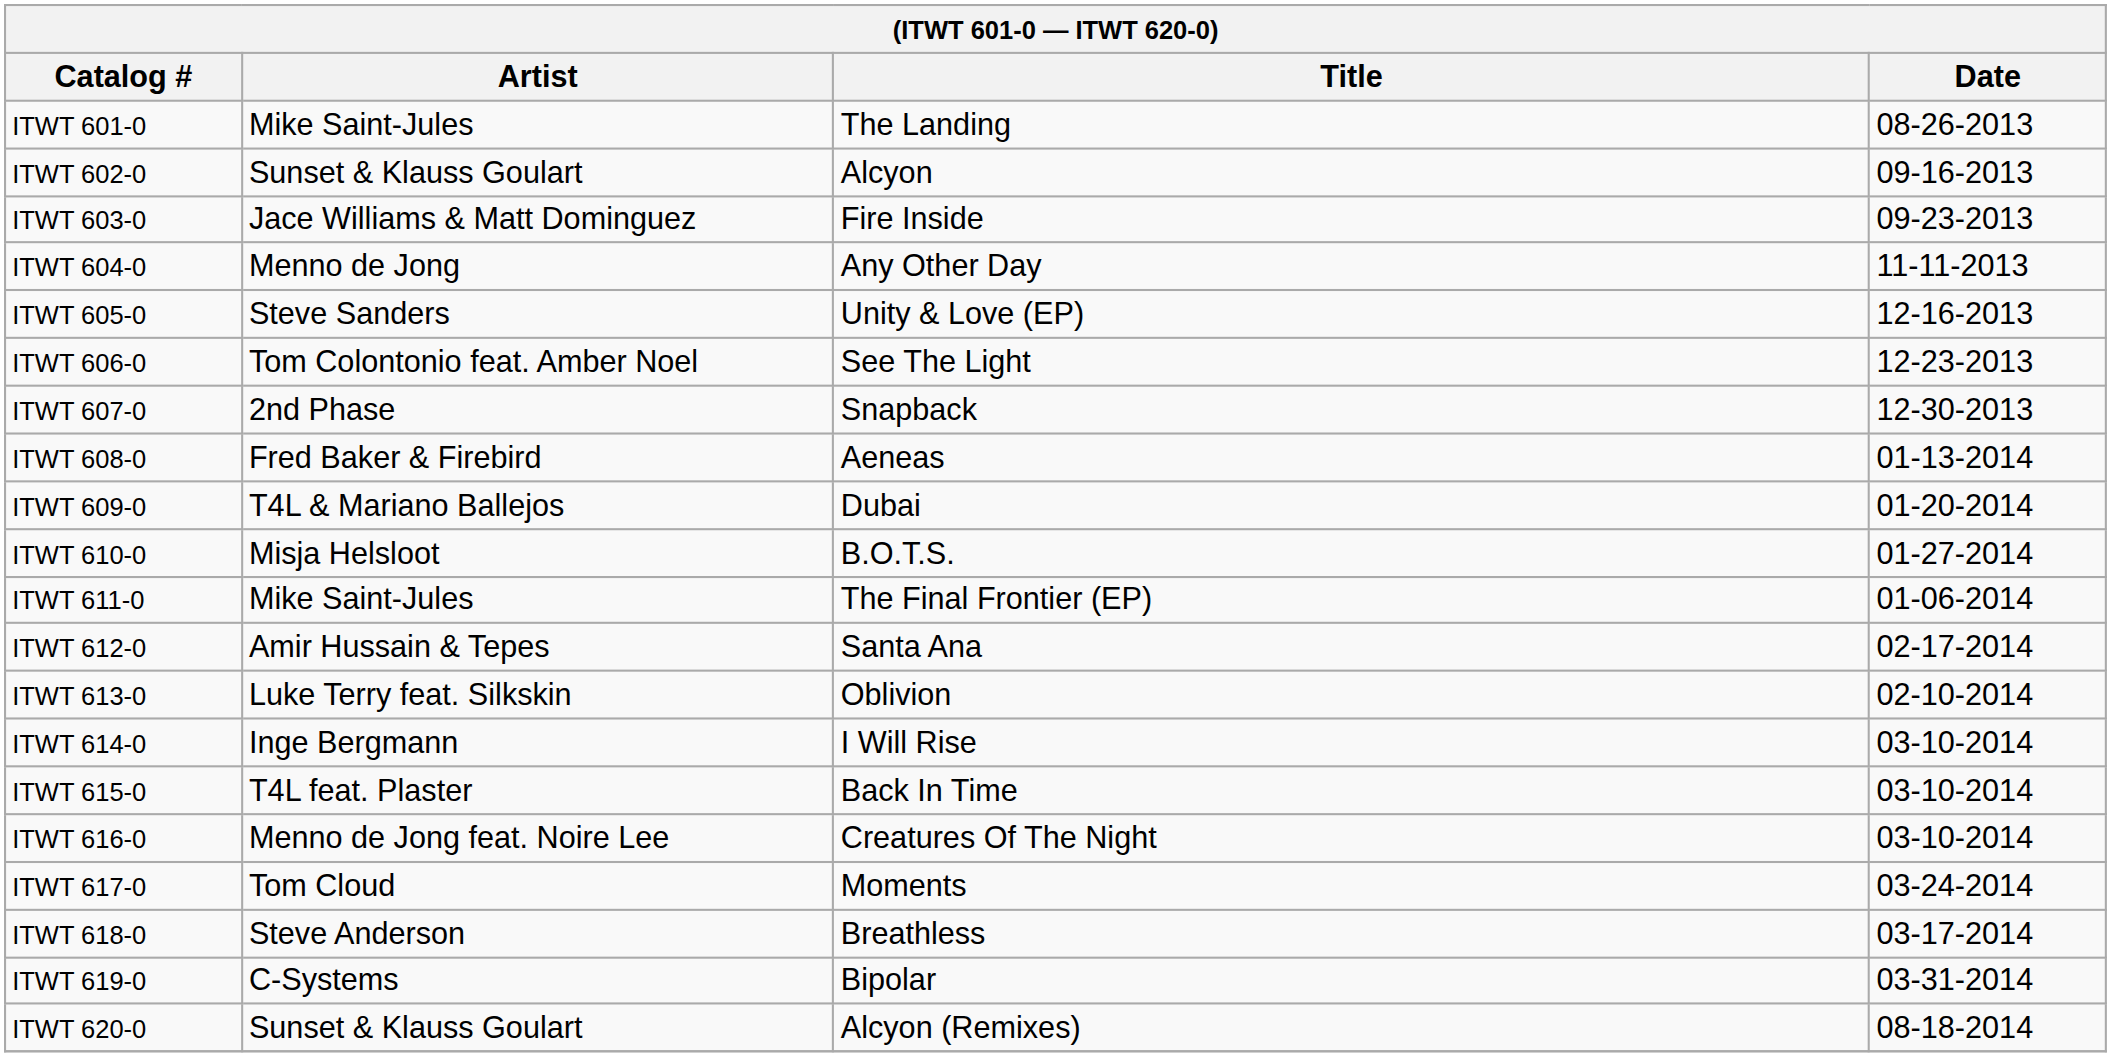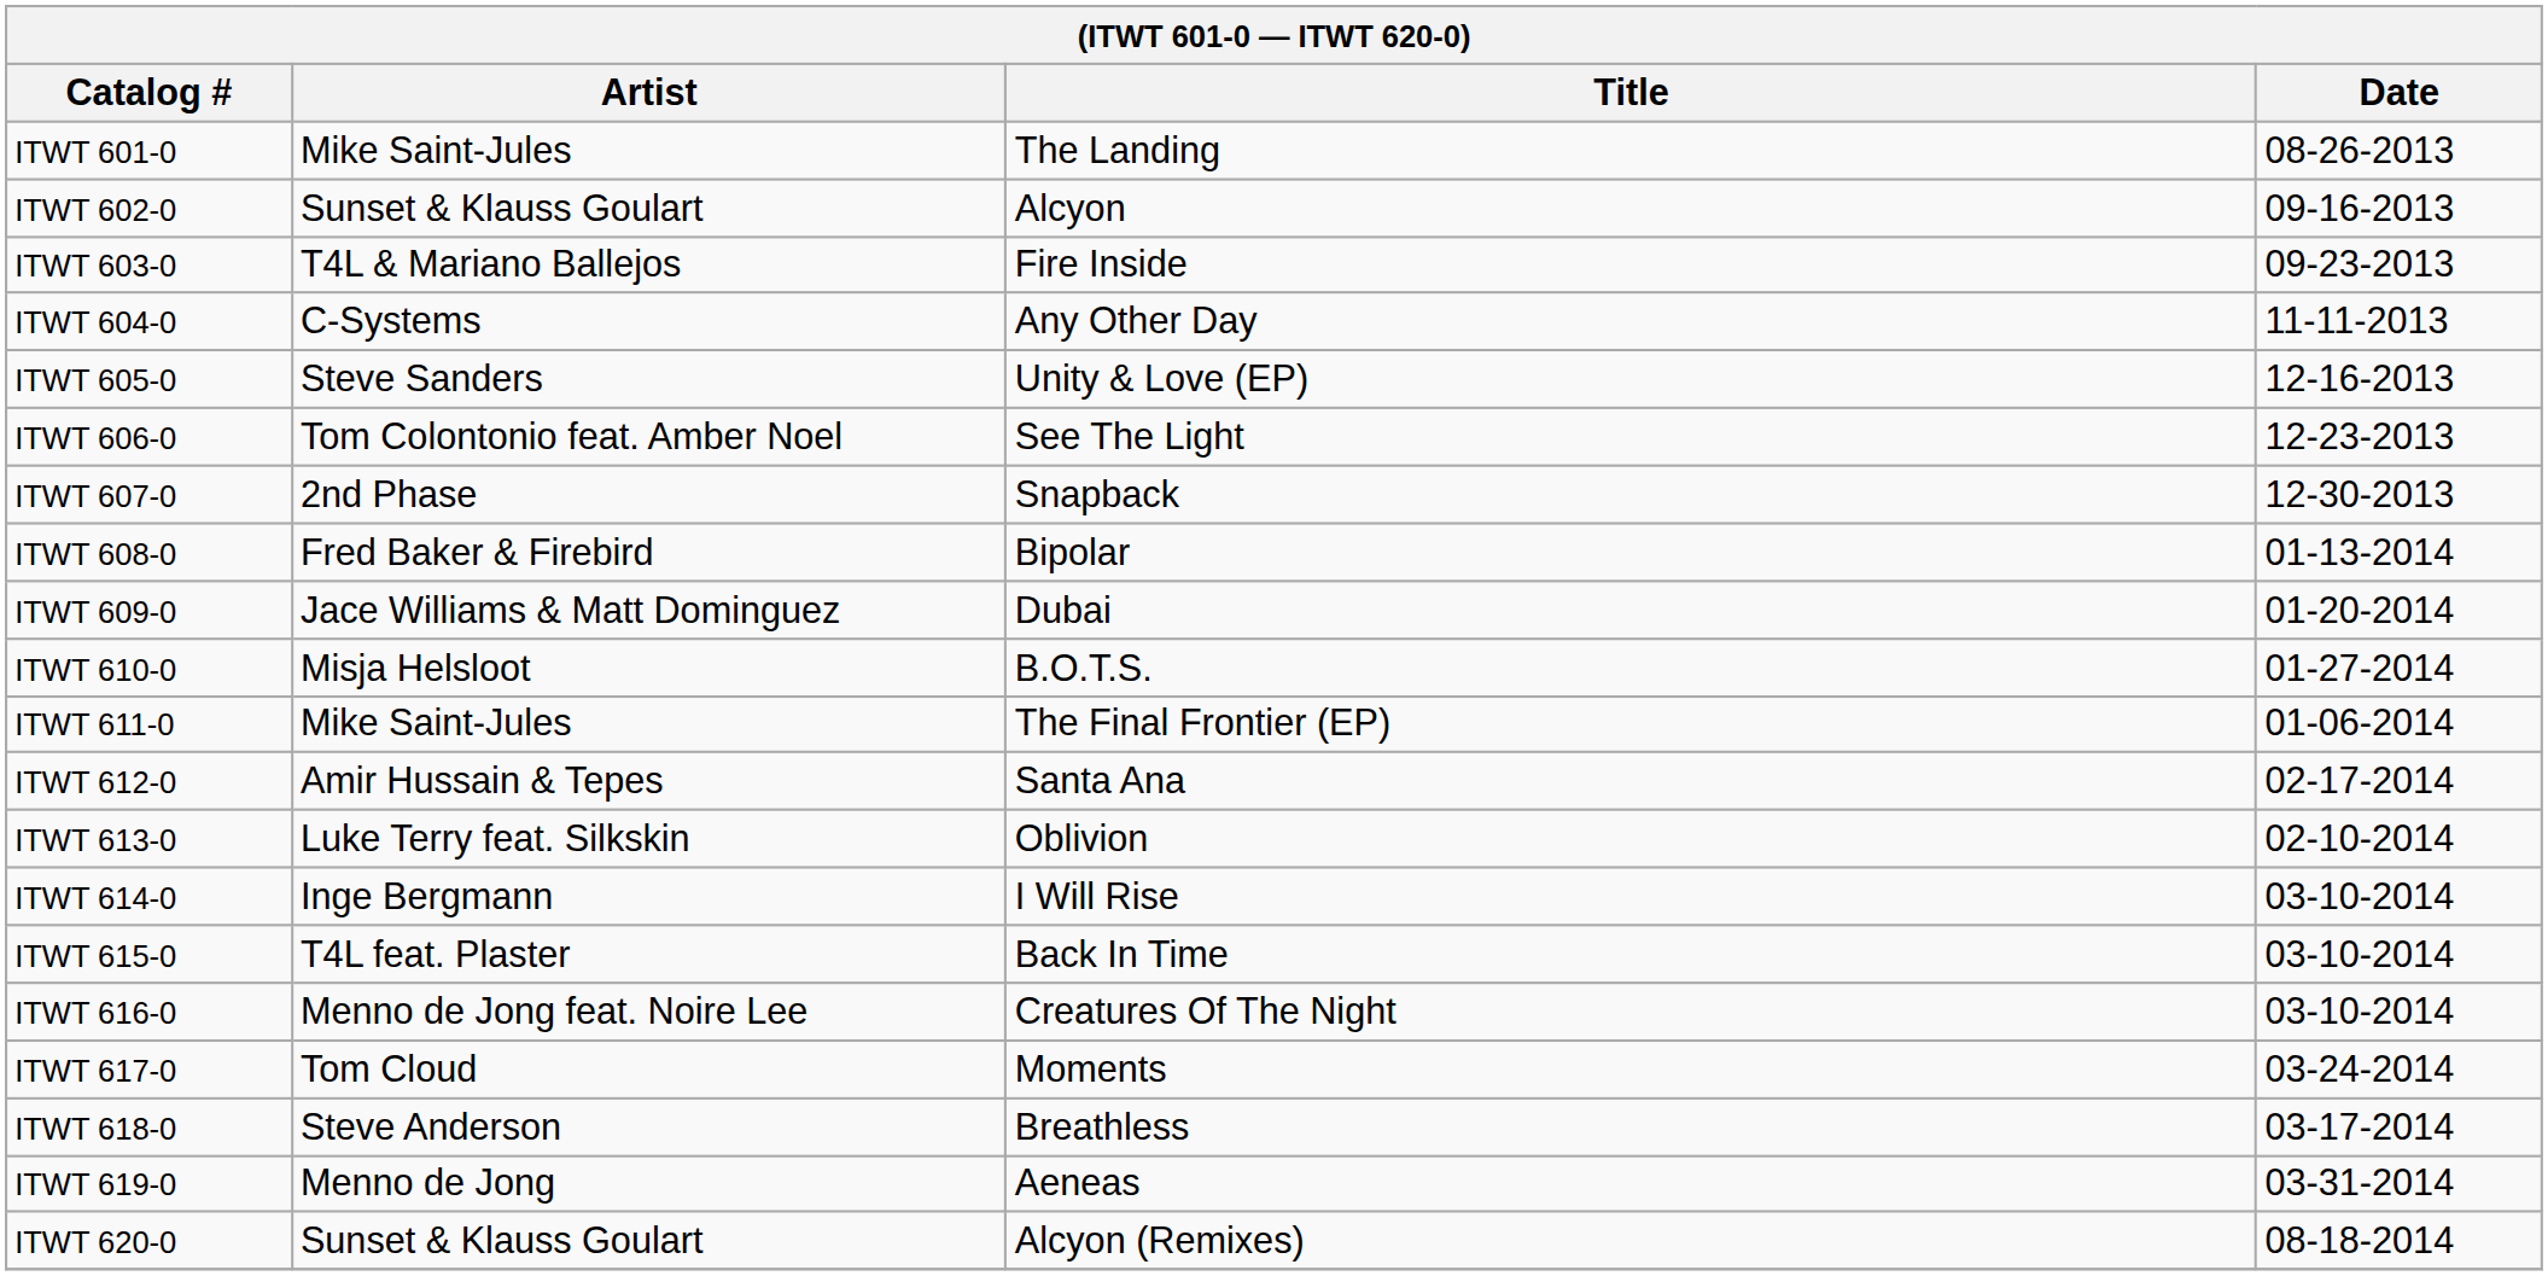ITWT 603-0 | Artist: Jace Williams & Matt Dominguez -> T4L & Mariano Ballejos
ITWT 604-0 | Artist: Menno de Jong -> C-Systems
ITWT 608-0 | Title: Aeneas -> Bipolar
ITWT 609-0 | Artist: T4L & Mariano Ballejos -> Jace Williams & Matt Dominguez
ITWT 619-0 | Artist: C-Systems -> Menno de Jong
ITWT 619-0 | Title: Bipolar -> Aeneas
